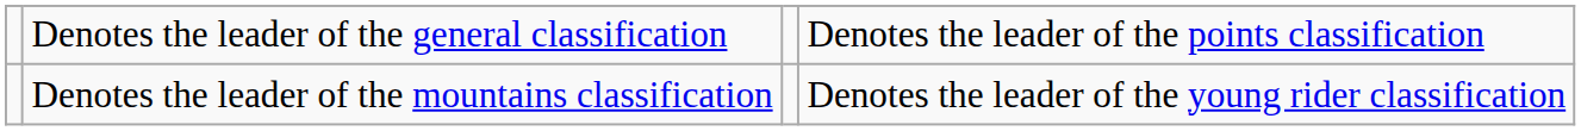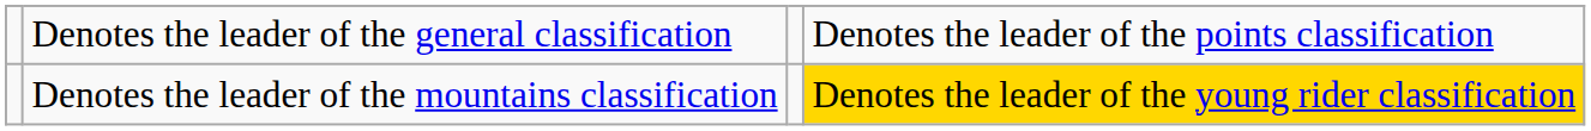Denotes the leader of the mountains classification | column 4: no background -> gold background
